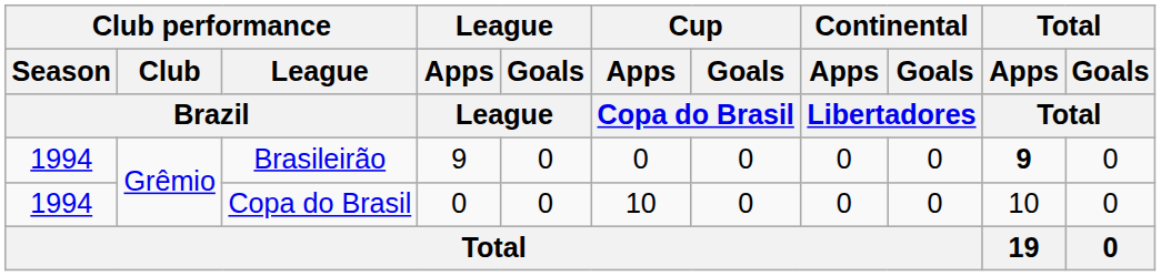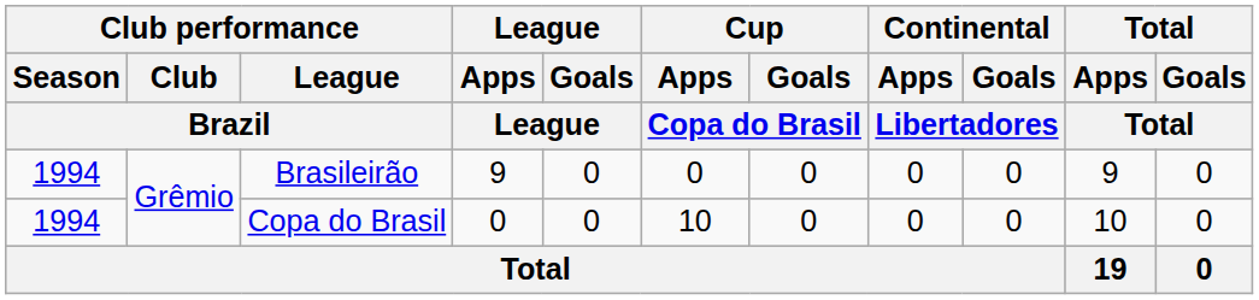Brasileirão | Total / Apps / Total: bold -> normal
